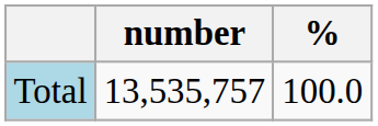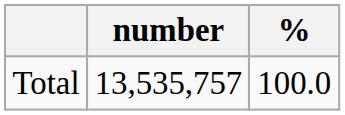row 2 | column 1: lightblue background -> no background
